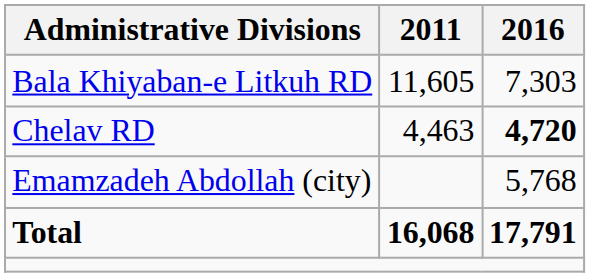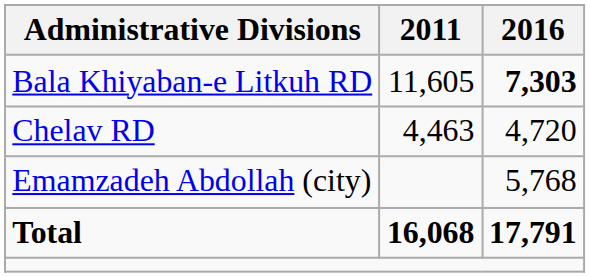Bala Khiyaban-e Litkuh RD | 2016: normal -> bold
Chelav RD | 2016: bold -> normal
